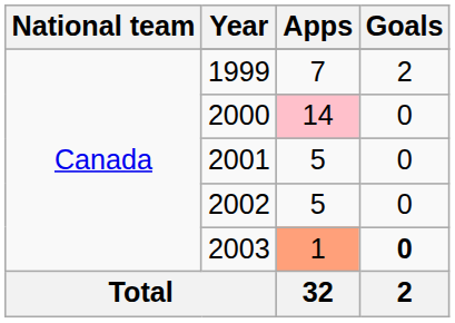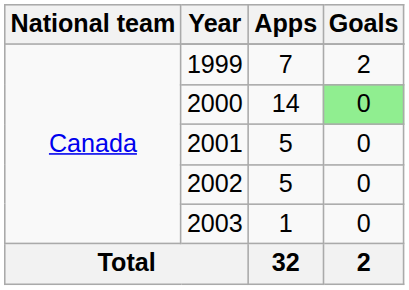2000 | Apps: pink background -> no background
2000 | Goals: no background -> lightgreen background
2003 | Apps: lightsalmon background -> no background
2003 | Goals: bold -> normal
